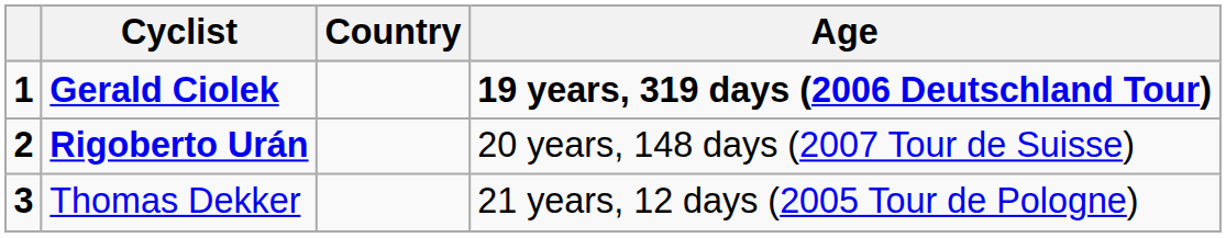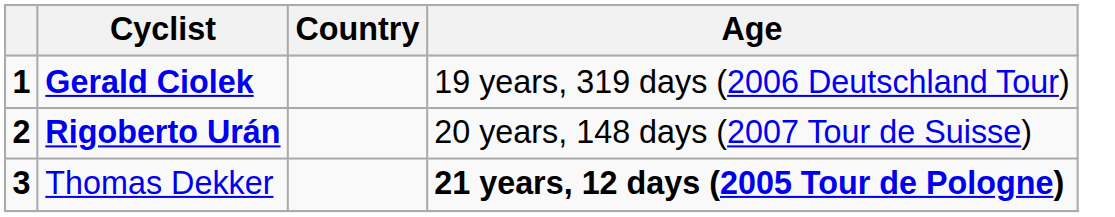Gerald Ciolek | Age: bold -> normal
Thomas Dekker | Age: normal -> bold
